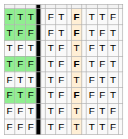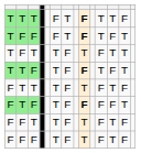row 5 | column 2: F -> T
row 6 | column 13: T -> F
row 9 | column 11: T -> F
